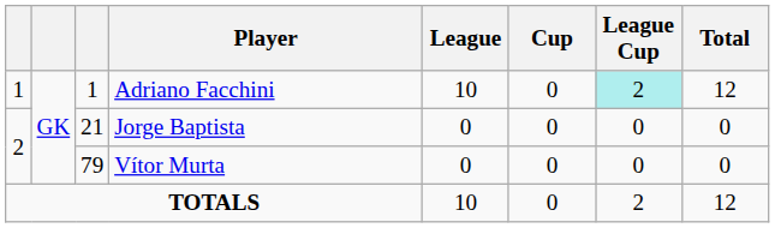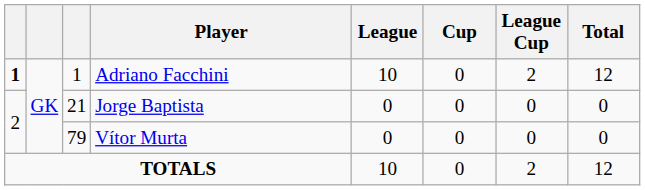Adriano Facchini | column 1: normal -> bold
Adriano Facchini | League Cup: paleturquoise background -> no background
